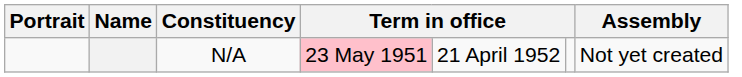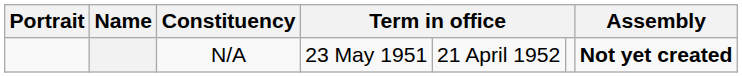N/A | column 4: pink background -> no background
N/A | Assembly: normal -> bold
